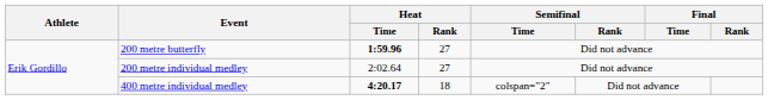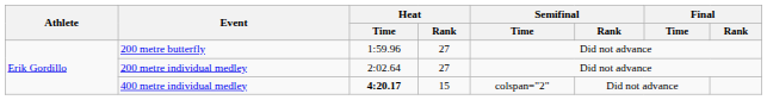200 metre butterfly | Heat / Time: bold -> normal
400 metre individual medley | Heat / Rank: 18 -> 15
